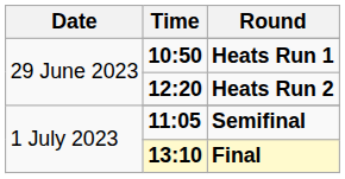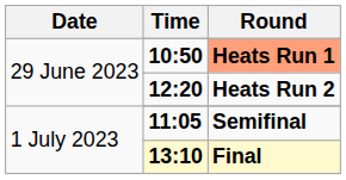10:50 | Round: no background -> lightsalmon background
